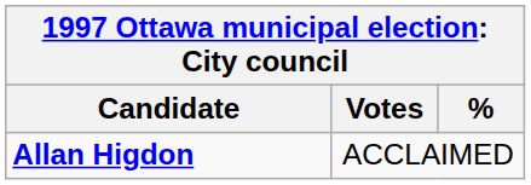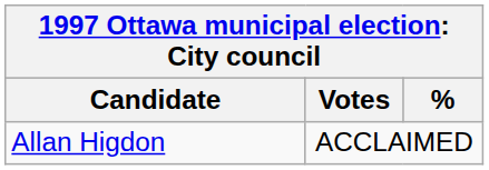Allan Higdon | Candidate: bold -> normal
